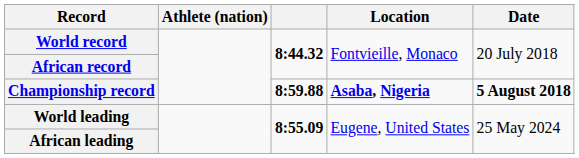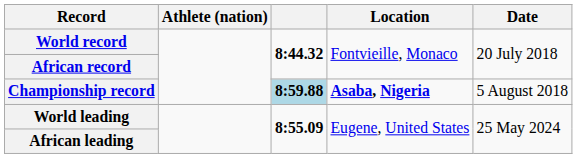Championship record | column 3: no background -> lightblue background
Championship record | Date: bold -> normal
